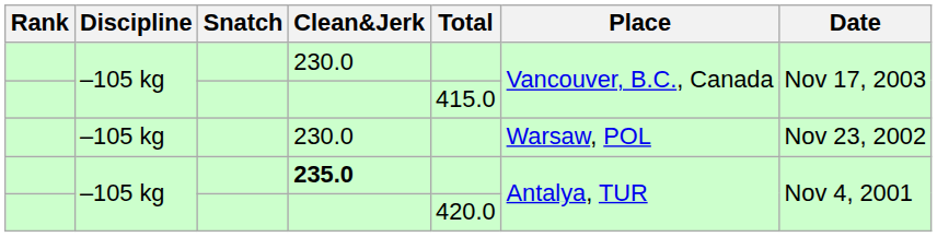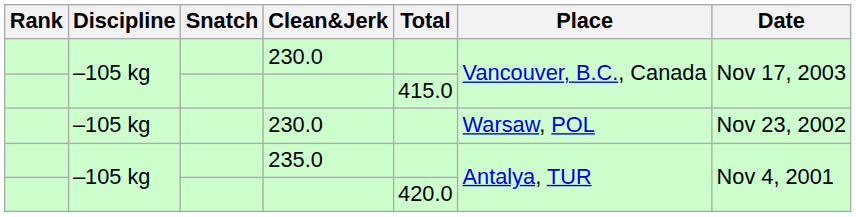235.0 | Clean&Jerk: bold -> normal
